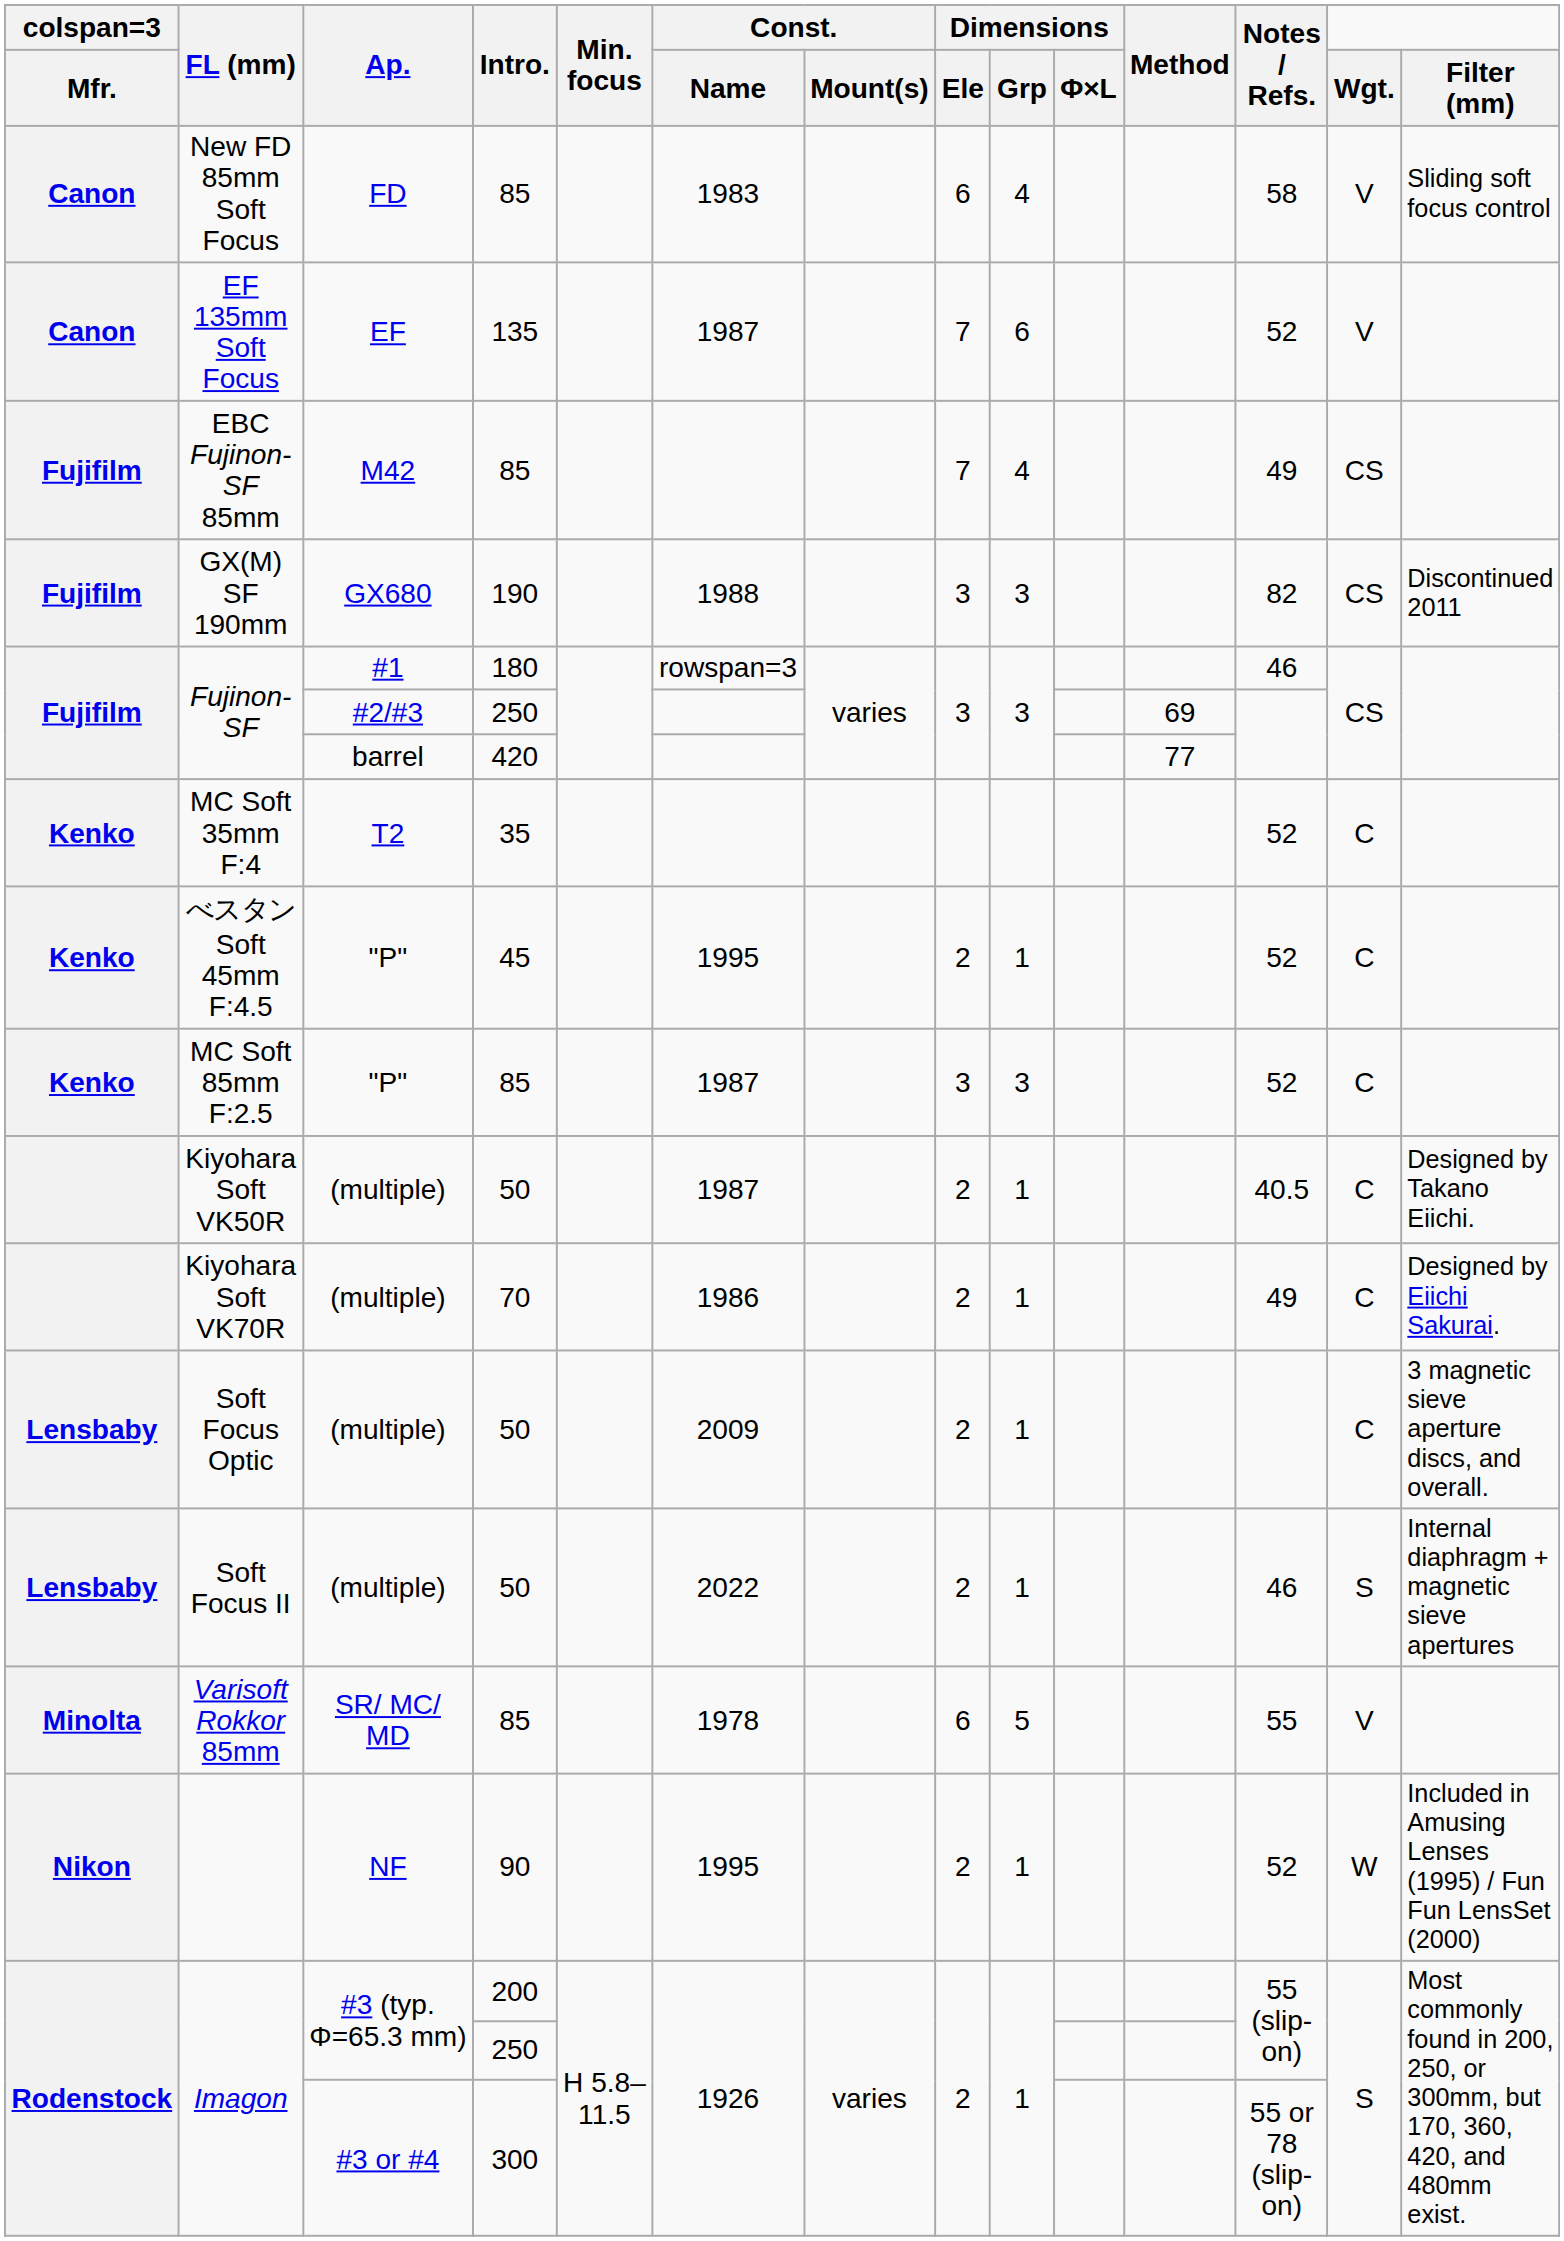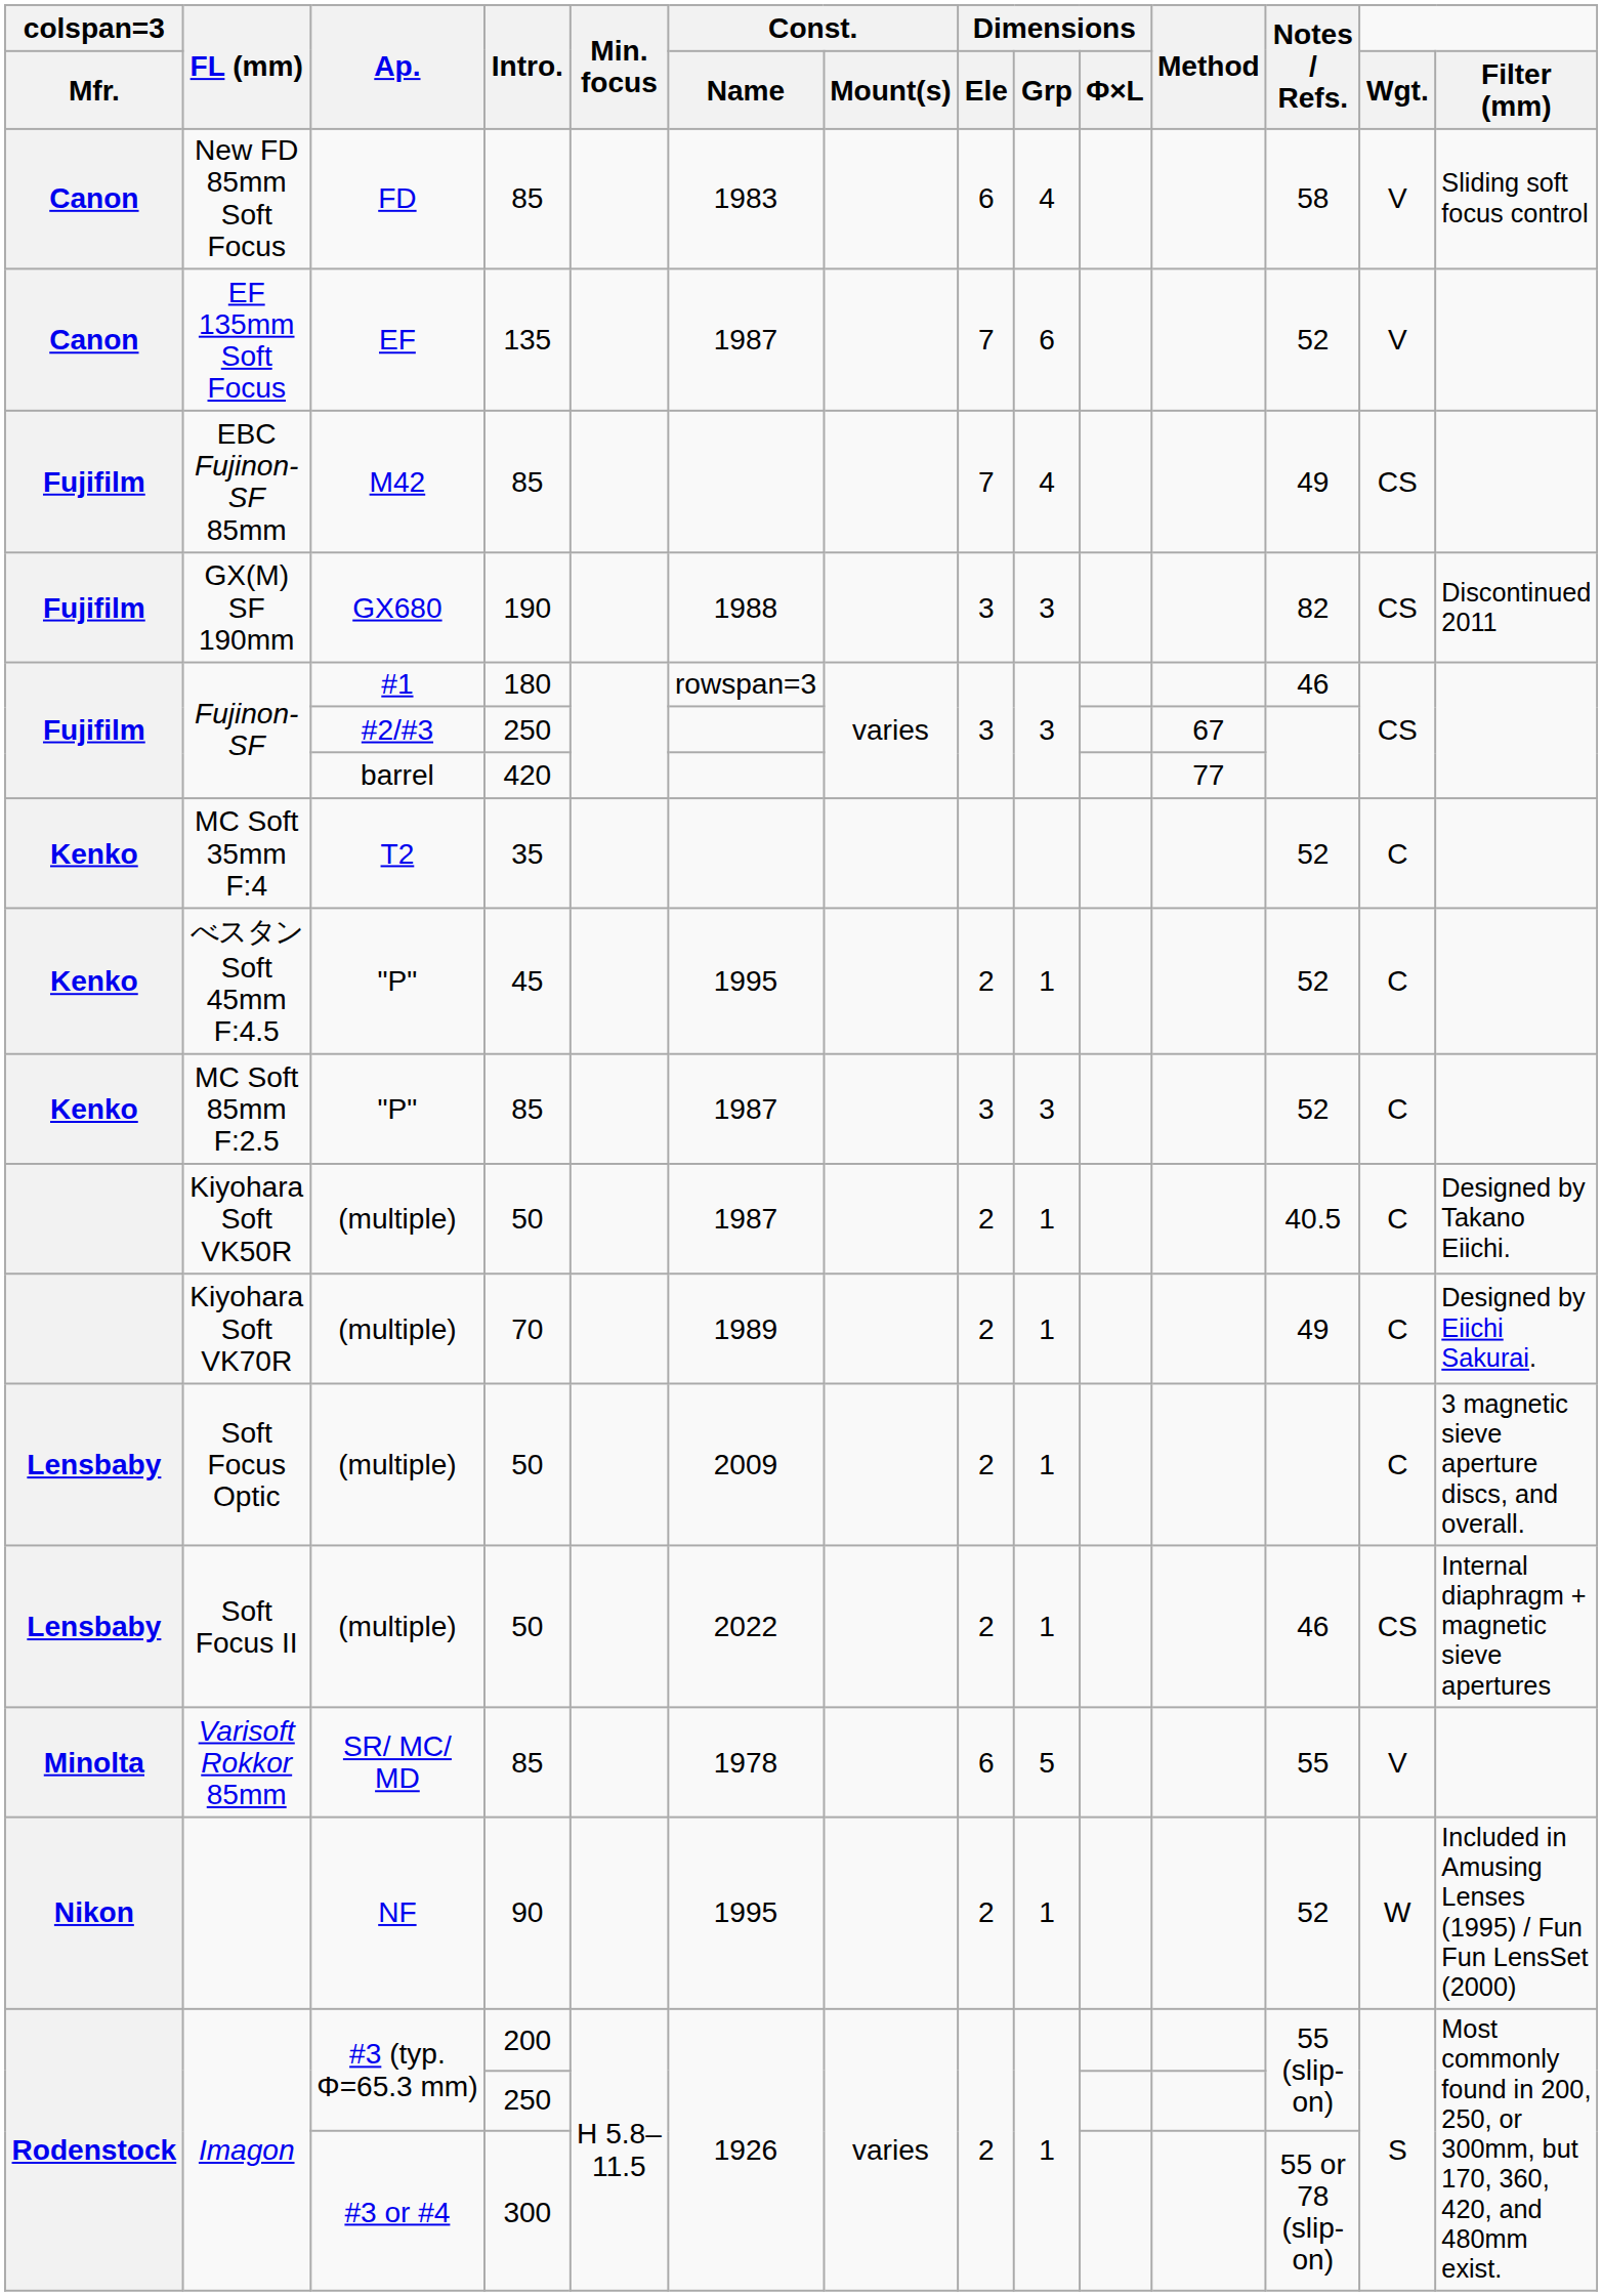Fujinon-SF / 250 | Method: 69 -> 67
Kiyohara Soft VK70R | Const. / Name: 1986 -> 1989
Soft Focus II | Wgt.: S -> CS
